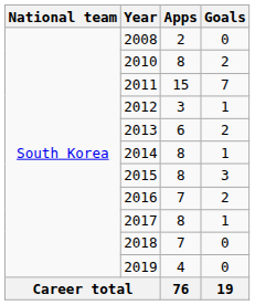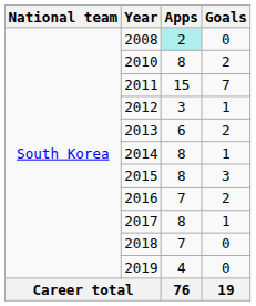2008 | Apps: no background -> paleturquoise background
